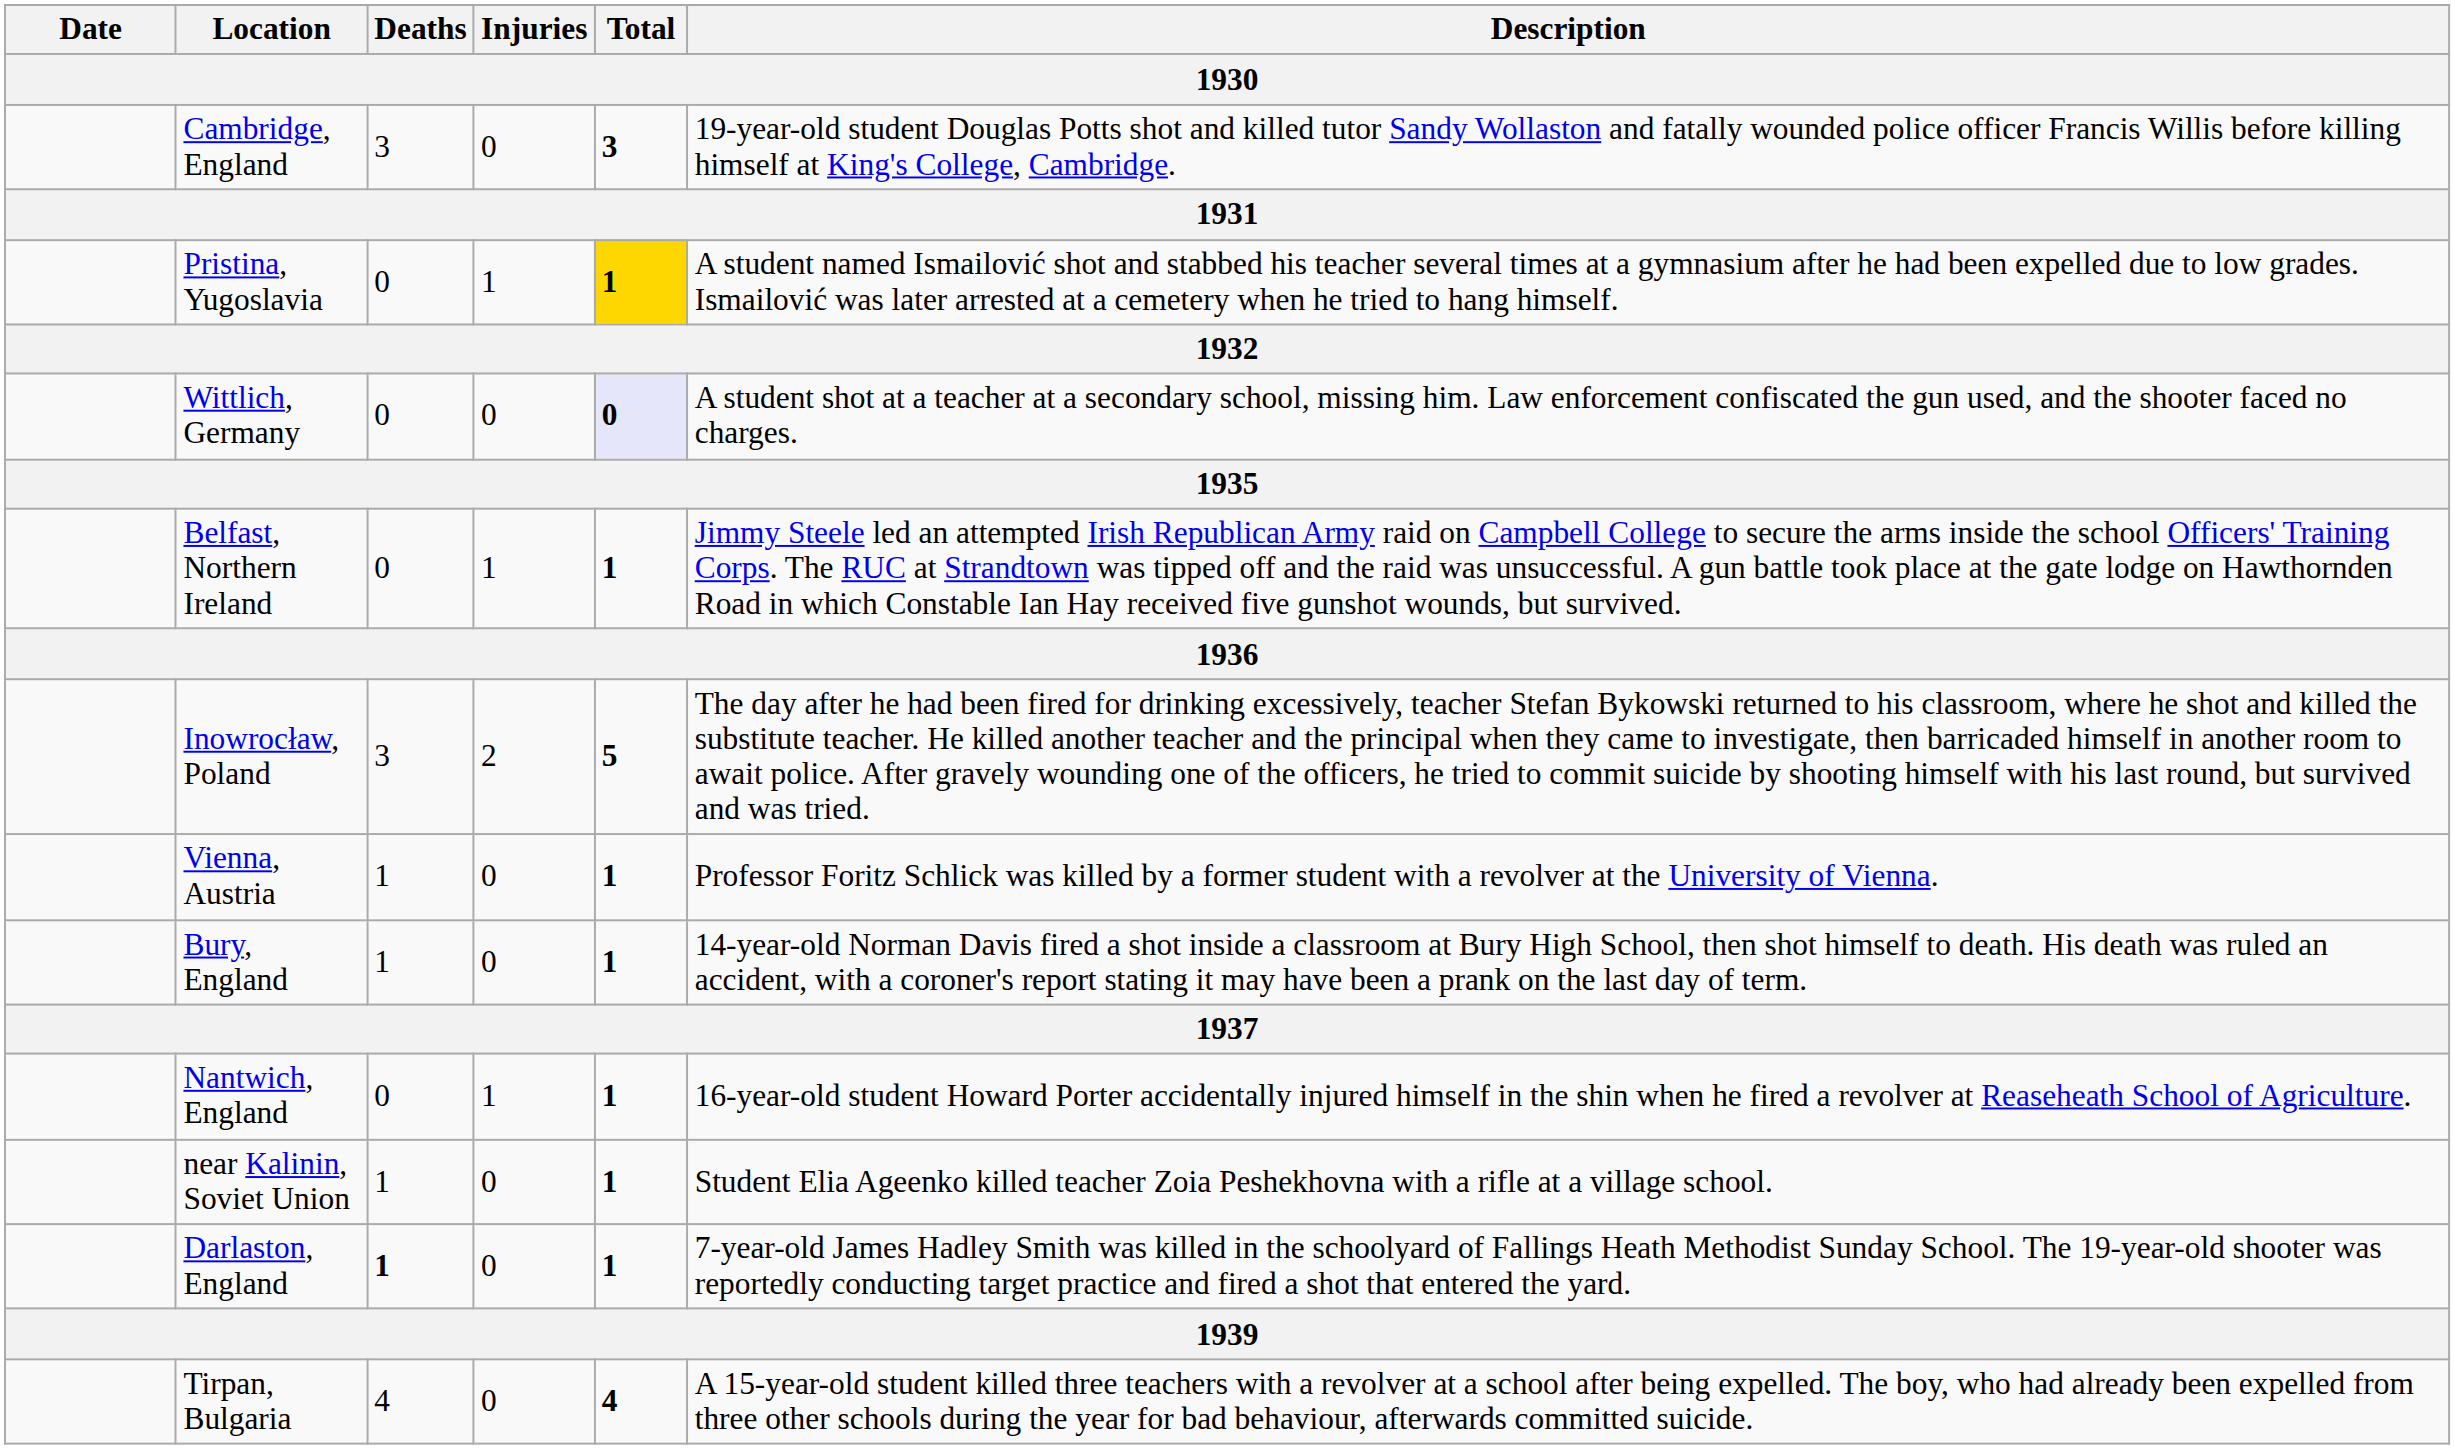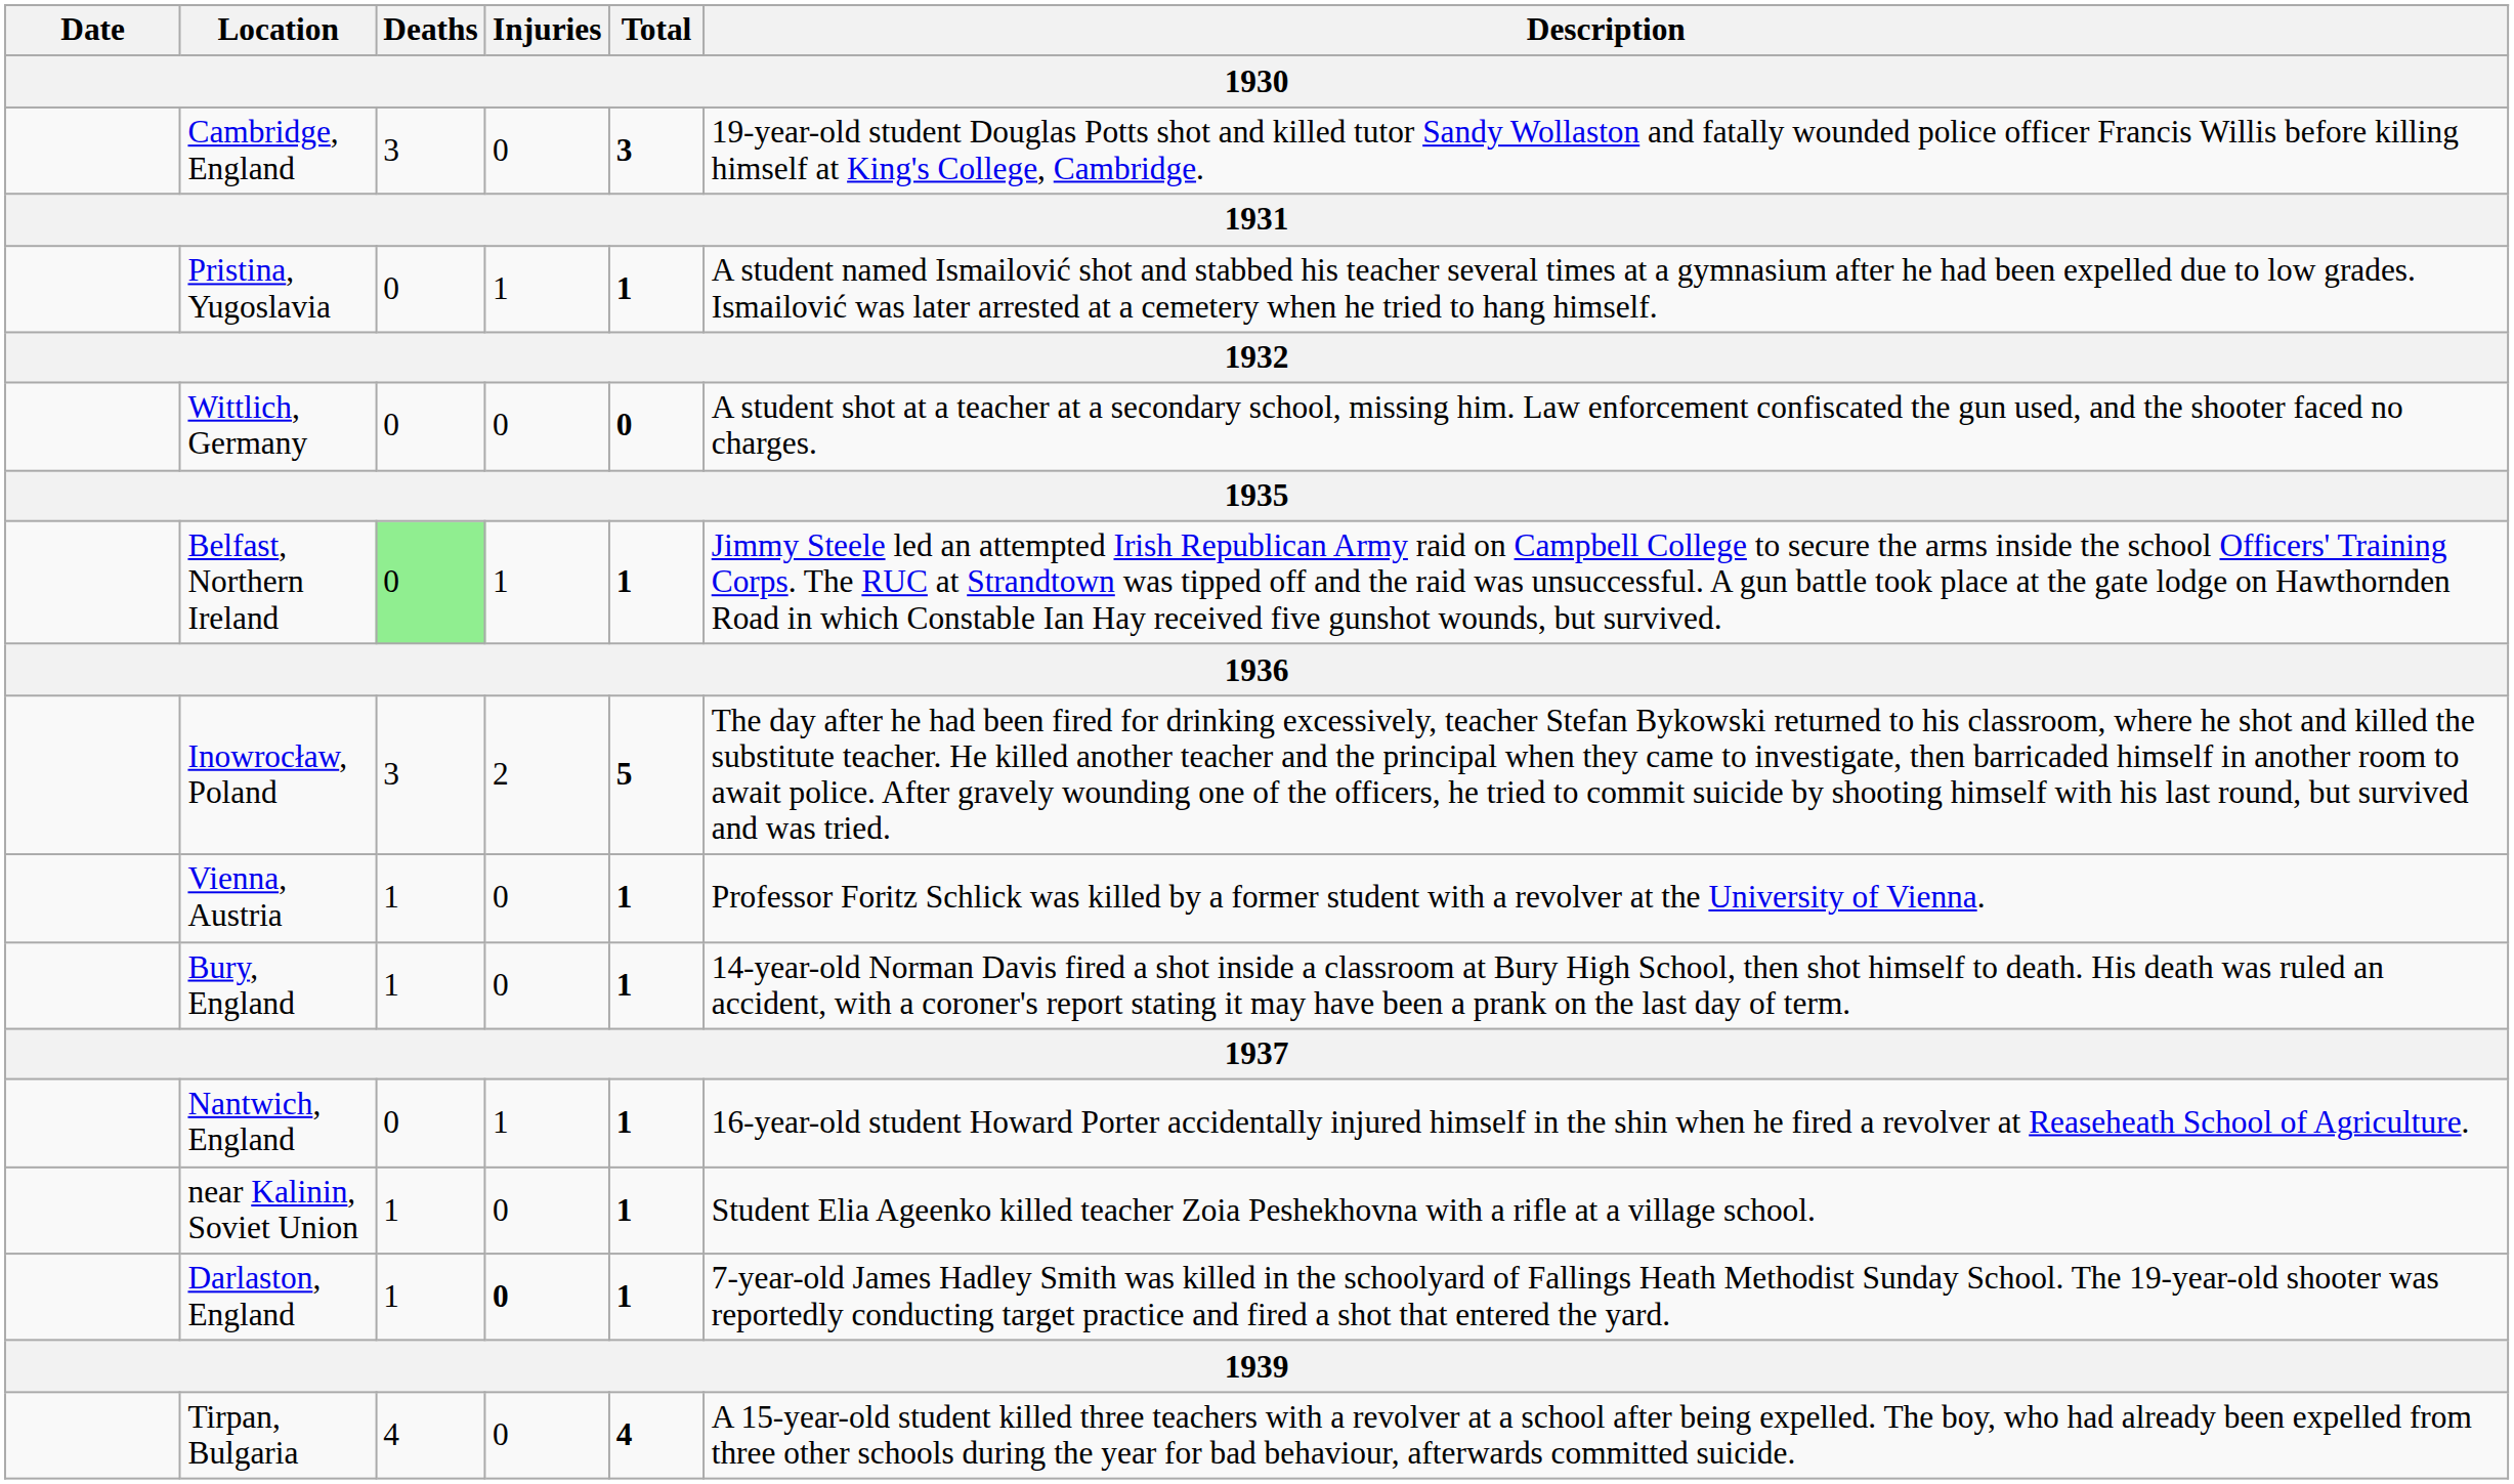Pristina, Yugoslavia | Total: gold background -> no background
Wittlich, Germany | Total: lavender background -> no background
Belfast, Northern Ireland | Deaths: no background -> lightgreen background
Darlaston, England | Deaths: bold -> normal
Darlaston, England | Injuries: normal -> bold
